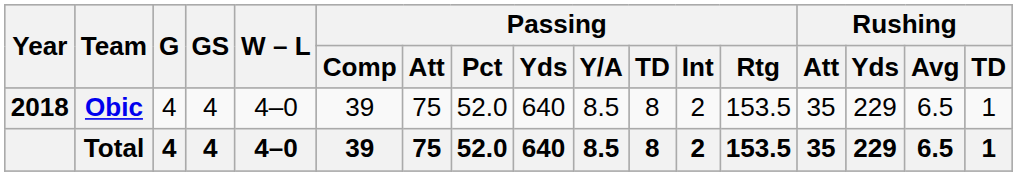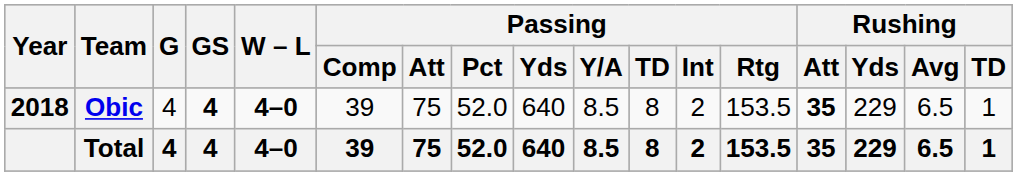Obic | GS: normal -> bold
Obic | W – L: normal -> bold
Obic | Rushing / Att: normal -> bold
